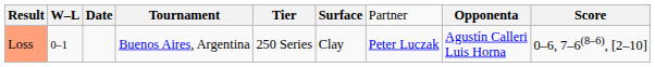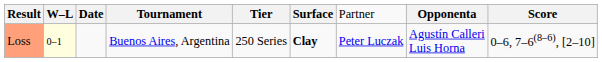Loss | column 2: no background -> lightyellow background
Loss | column 6: normal -> bold
